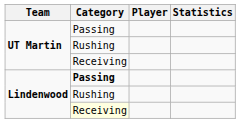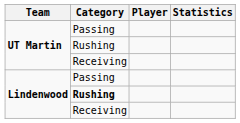Lindenwood / Passing | Category: bold -> normal
Lindenwood / Rushing | Category: normal -> bold
Lindenwood / Receiving | Category: lightyellow background -> no background
